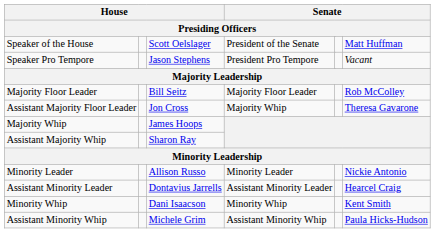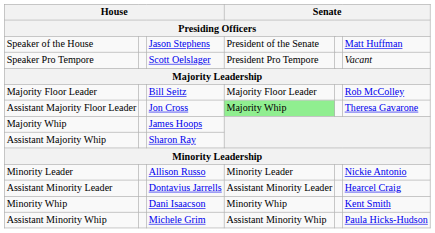Speaker of the House | column 3: Scott Oelslager -> Jason Stephens
Speaker Pro Tempore | column 3: Jason Stephens -> Scott Oelslager
Assistant Majority Floor Leader | column 4: no background -> lightgreen background
